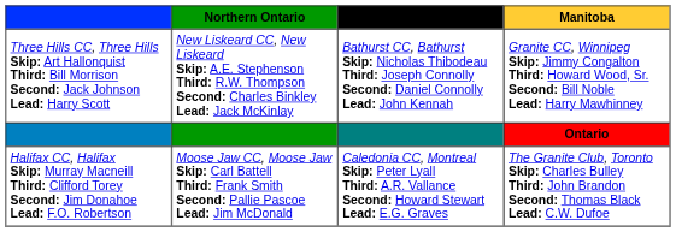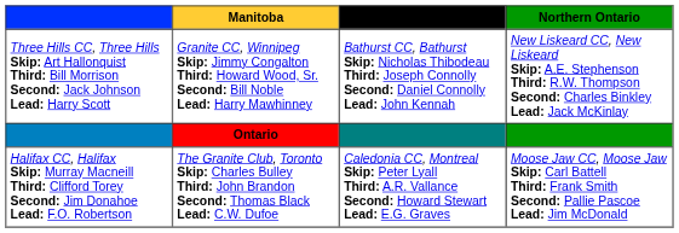columns swapped: Manitoba <-> Northern Ontario
